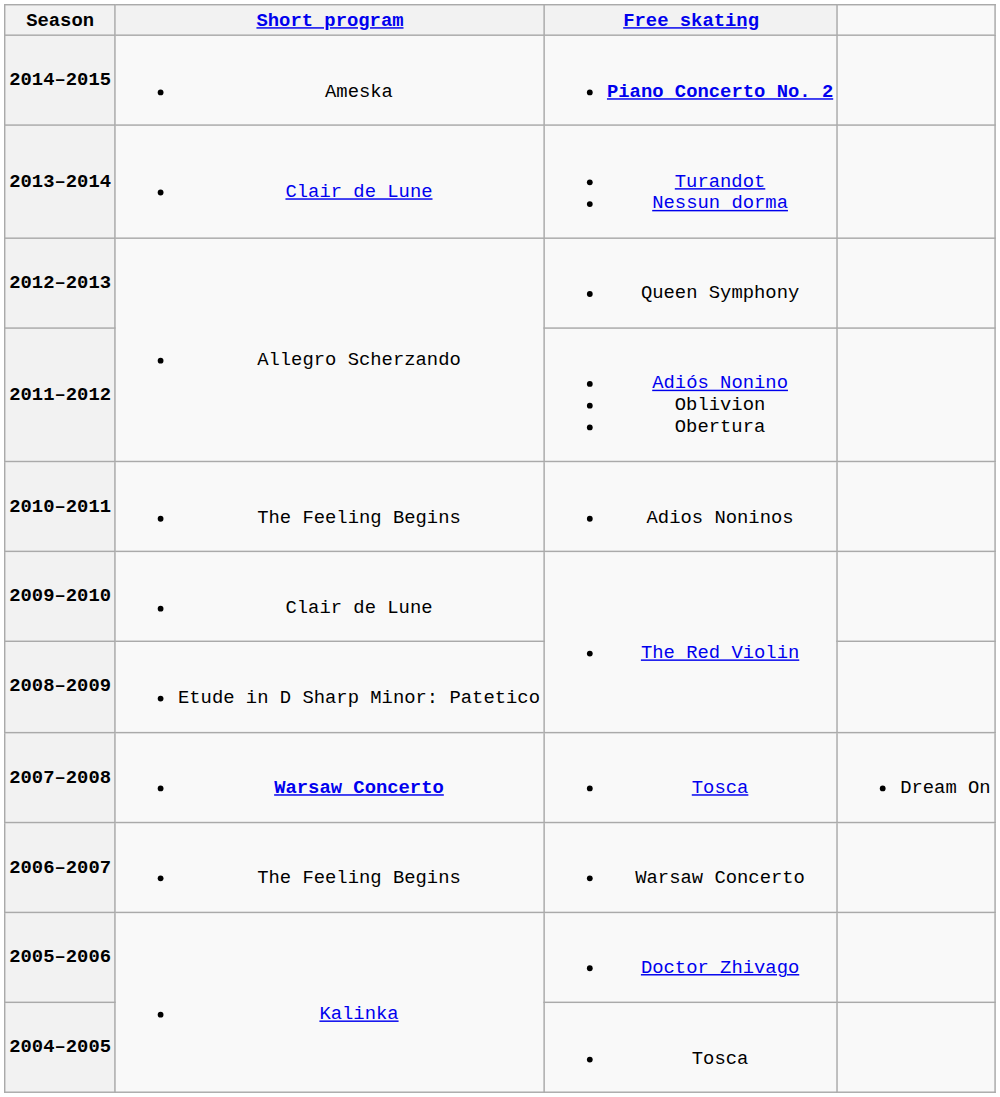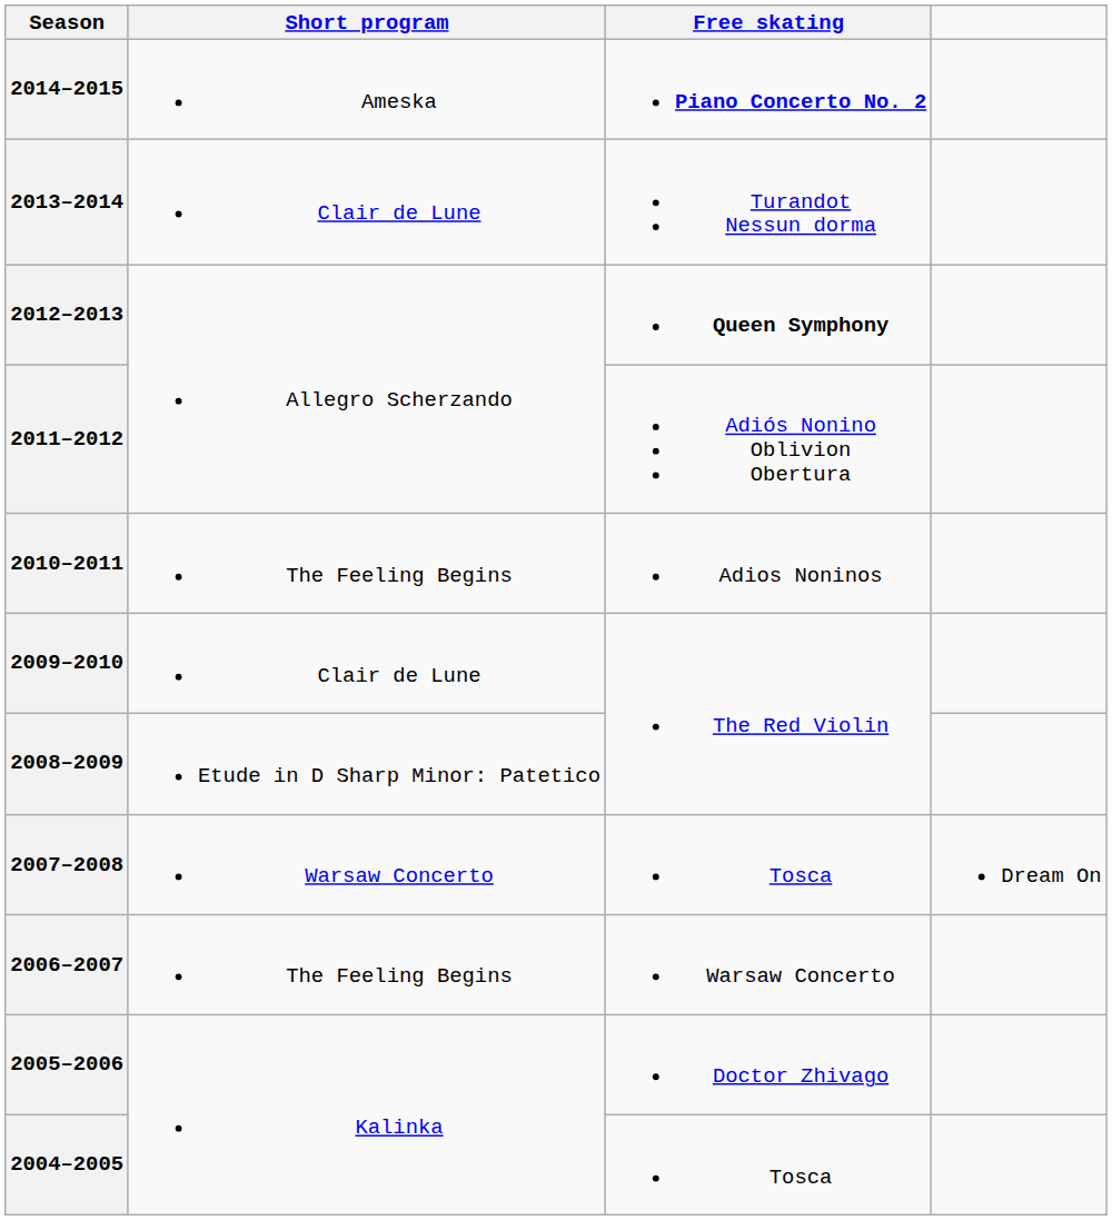2012–2013 | Free skating: normal -> bold
2007–2008 | Short program: bold -> normal
